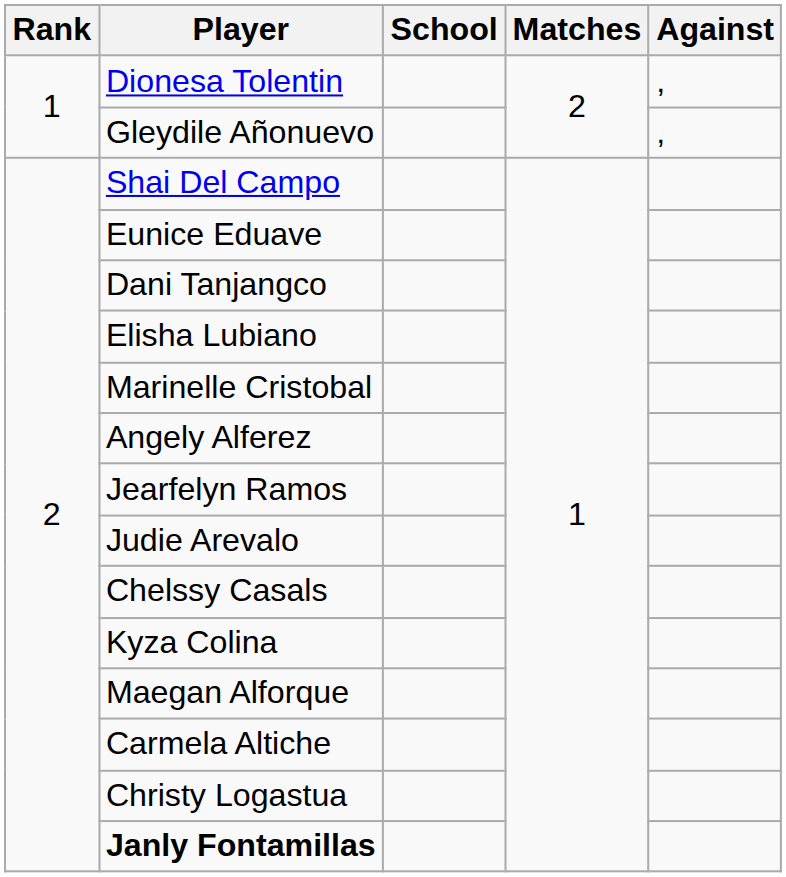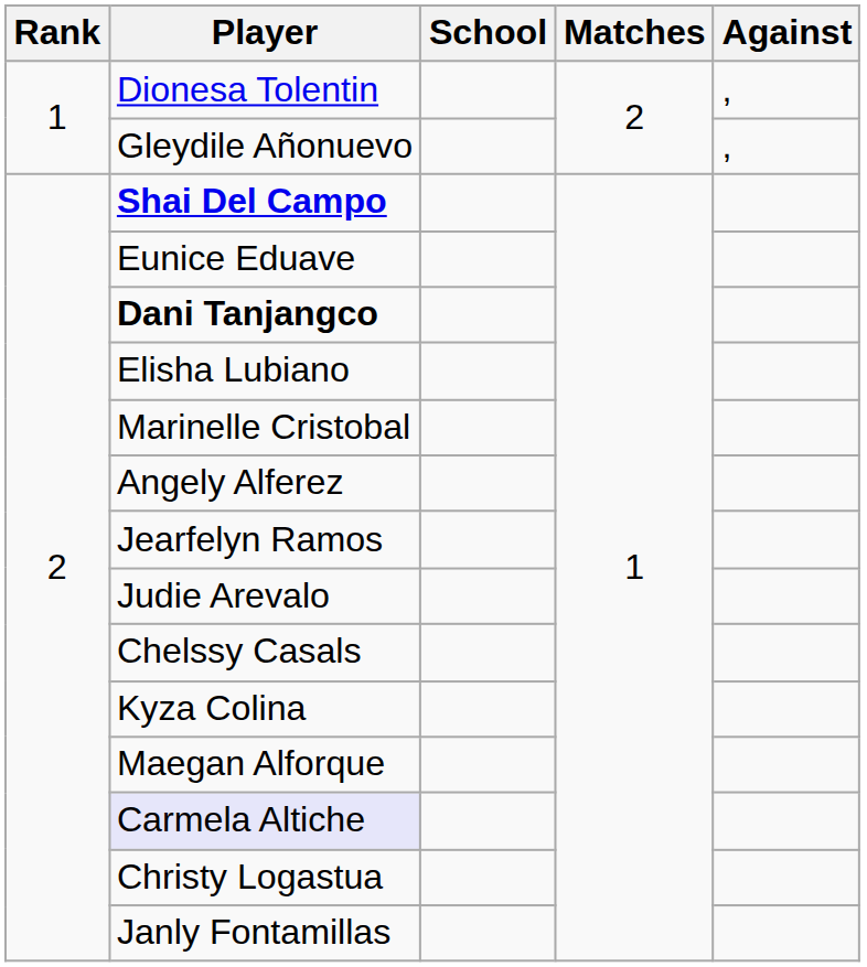Shai Del Campo | Player: normal -> bold
Dani Tanjangco | Player: normal -> bold
Carmela Altiche | Player: no background -> lavender background
Janly Fontamillas | Player: bold -> normal
